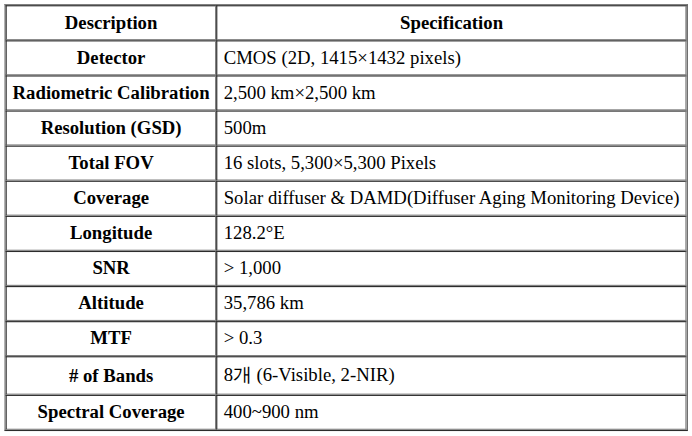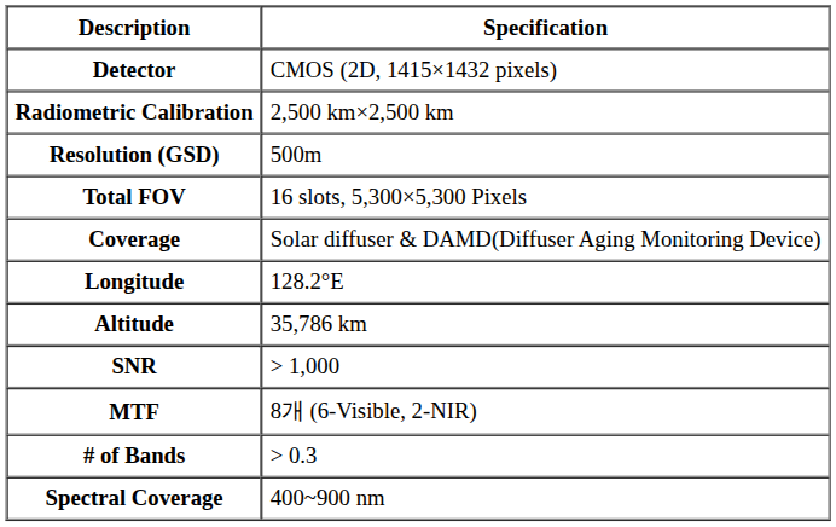rows swapped: Altitude <-> SNR
MTF | Specification: > 0.3 -> 8개 (6-Visible, 2-NIR)
# of Bands | Specification: 8개 (6-Visible, 2-NIR) -> > 0.3
